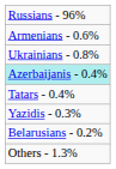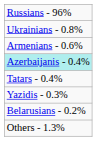row 2 | column 1: Armenians - 0.6% -> Ukrainians - 0.8%
row 3 | column 1: Ukrainians - 0.8% -> Armenians - 0.6%
